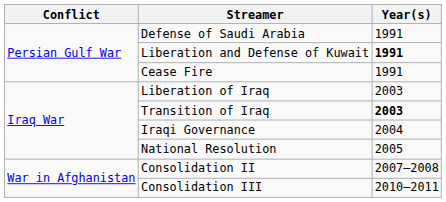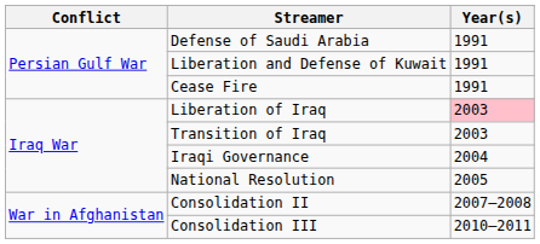Liberation and Defense of Kuwait | Year(s): bold -> normal
Liberation of Iraq | Year(s): no background -> pink background
Transition of Iraq | Year(s): bold -> normal
